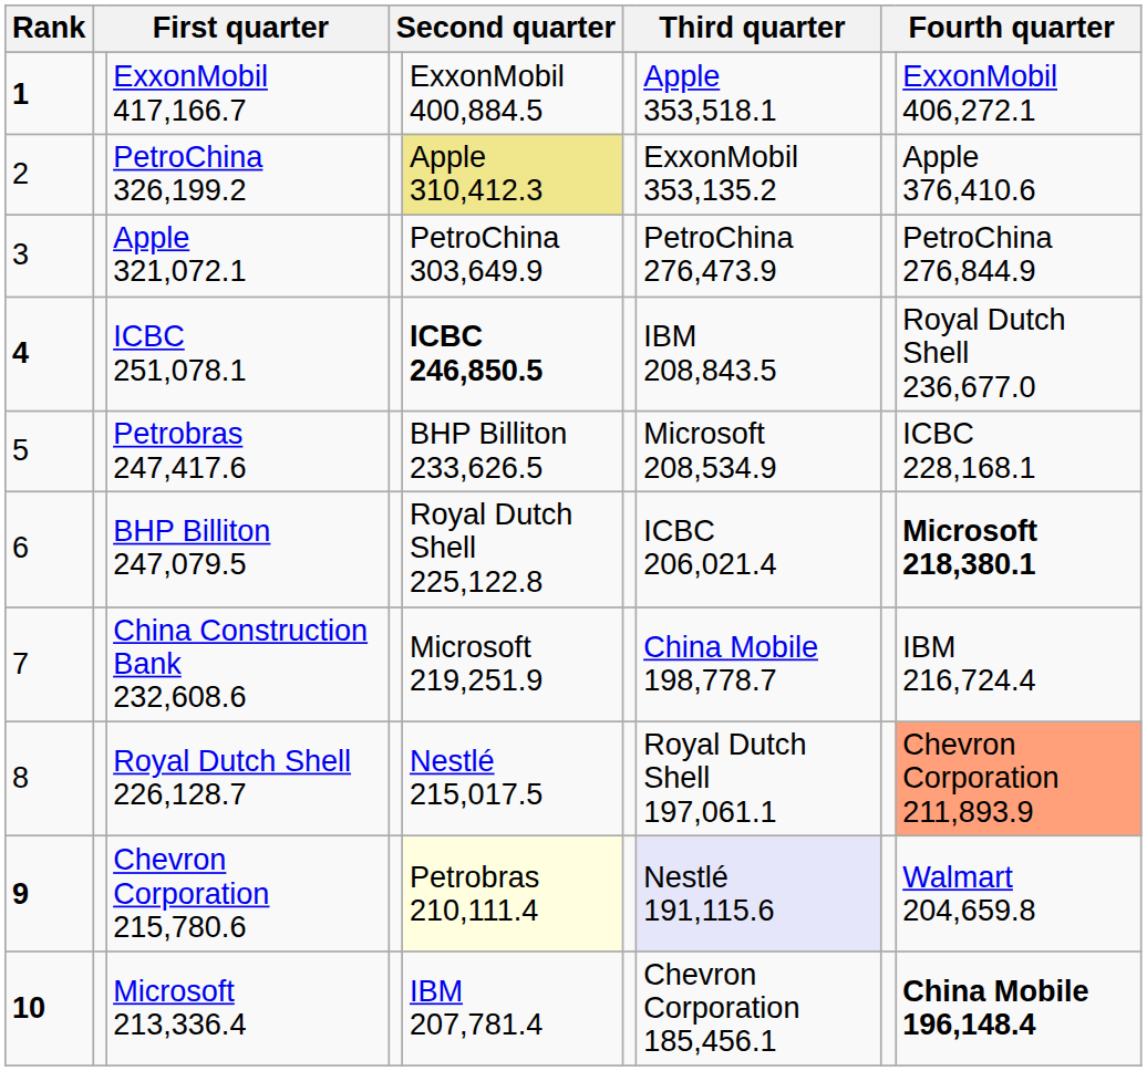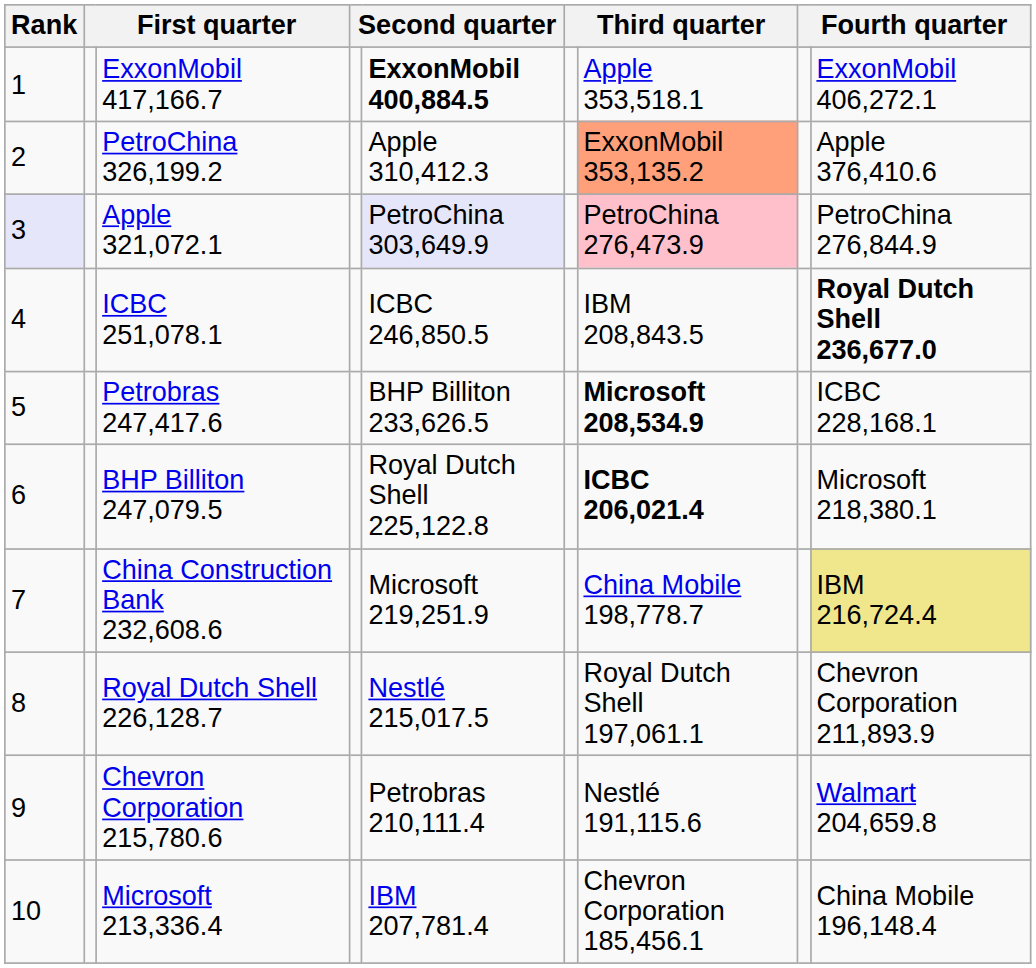ExxonMobil 417,166.7 | Rank: bold -> normal
ExxonMobil 417,166.7 | column 5: normal -> bold
PetroChina 326,199.2 | column 5: khaki background -> no background
PetroChina 326,199.2 | column 7: no background -> lightsalmon background
Apple 321,072.1 | Rank: no background -> lavender background
Apple 321,072.1 | column 5: no background -> lavender background
Apple 321,072.1 | column 7: no background -> pink background
ICBC 251,078.1 | Rank: bold -> normal
ICBC 251,078.1 | column 5: bold -> normal
ICBC 251,078.1 | column 9: normal -> bold
Petrobras 247,417.6 | column 7: normal -> bold
BHP Billiton 247,079.5 | column 7: normal -> bold
BHP Billiton 247,079.5 | column 9: bold -> normal
China Construction Bank 232,608.6 | column 9: no background -> khaki background
Royal Dutch Shell 226,128.7 | column 9: lightsalmon background -> no background
Chevron Corporation 215,780.6 | Rank: bold -> normal
Chevron Corporation 215,780.6 | column 5: lightyellow background -> no background
Chevron Corporation 215,780.6 | column 7: lavender background -> no background
Microsoft 213,336.4 | Rank: bold -> normal
Microsoft 213,336.4 | column 9: bold -> normal
